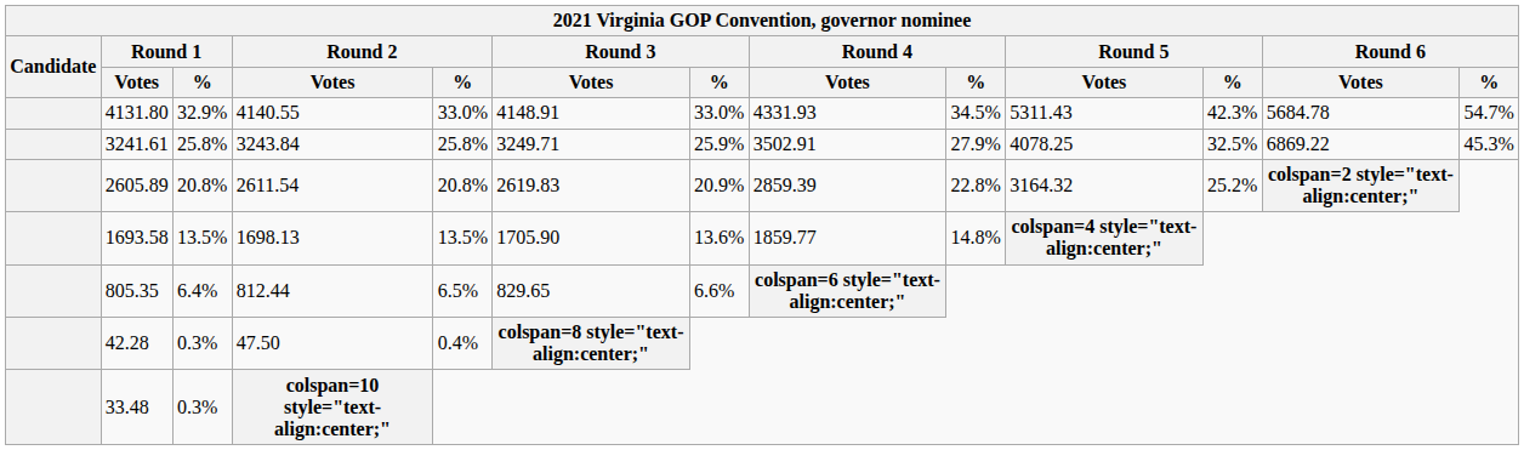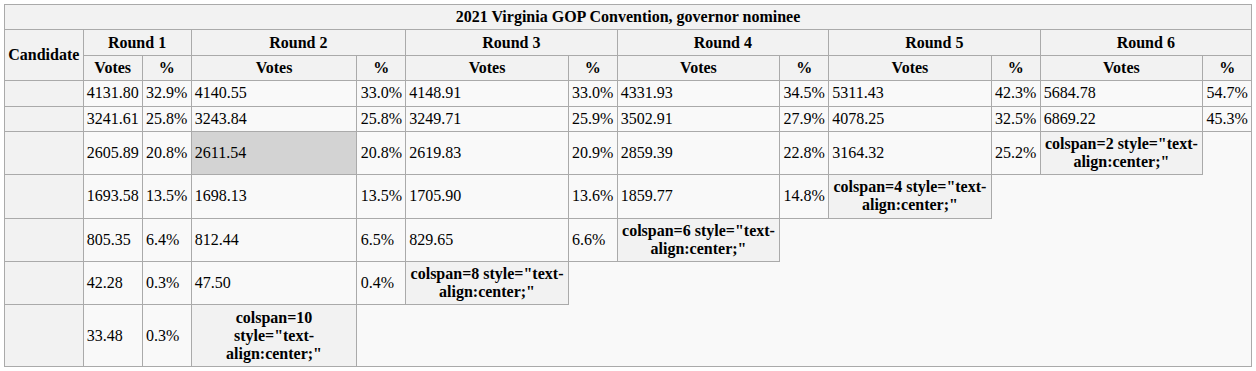2605.89 | Round 2 / Votes: no background -> lightgrey background
